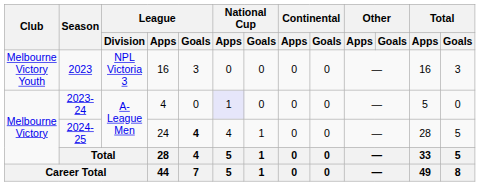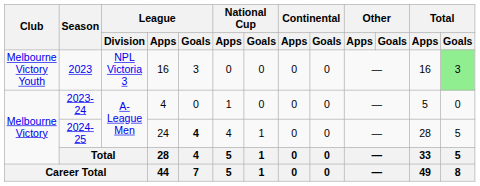2023 | Total / Goals: no background -> lightgreen background
2023-24 | National Cup / Apps: lavender background -> no background
